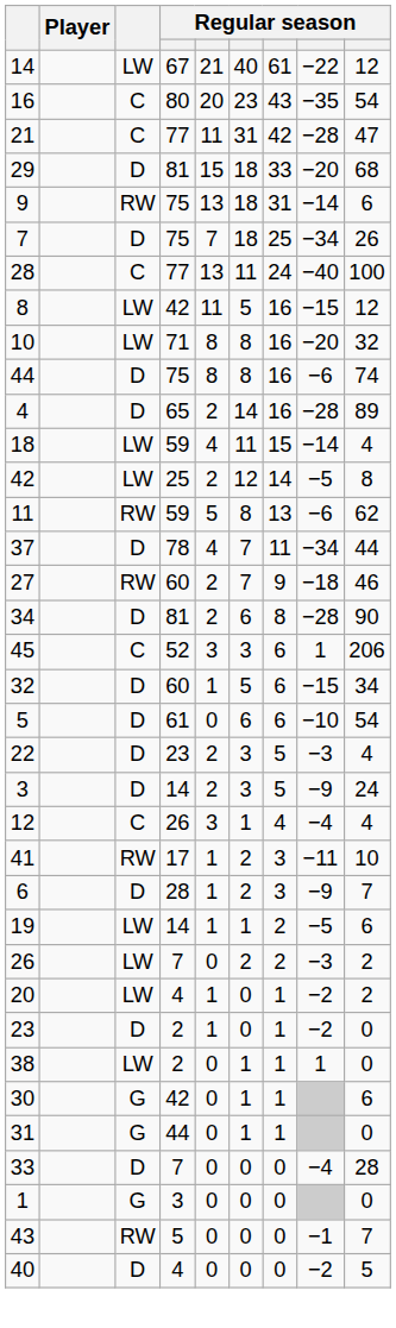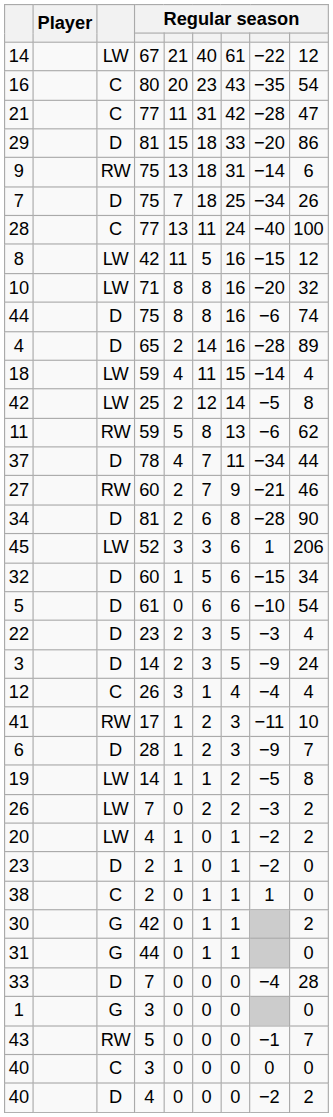29 | column 9: 68 -> 86
27 | column 8: −18 -> −21
45 | column 3: C -> LW
19 | column 9: 6 -> 8
38 | column 3: LW -> C
30 | column 9: 6 -> 2
+ row: 40 | C | 3 | 0 | 0 | 0 | 0 | 0
40 / 4 | column 9: 5 -> 2
